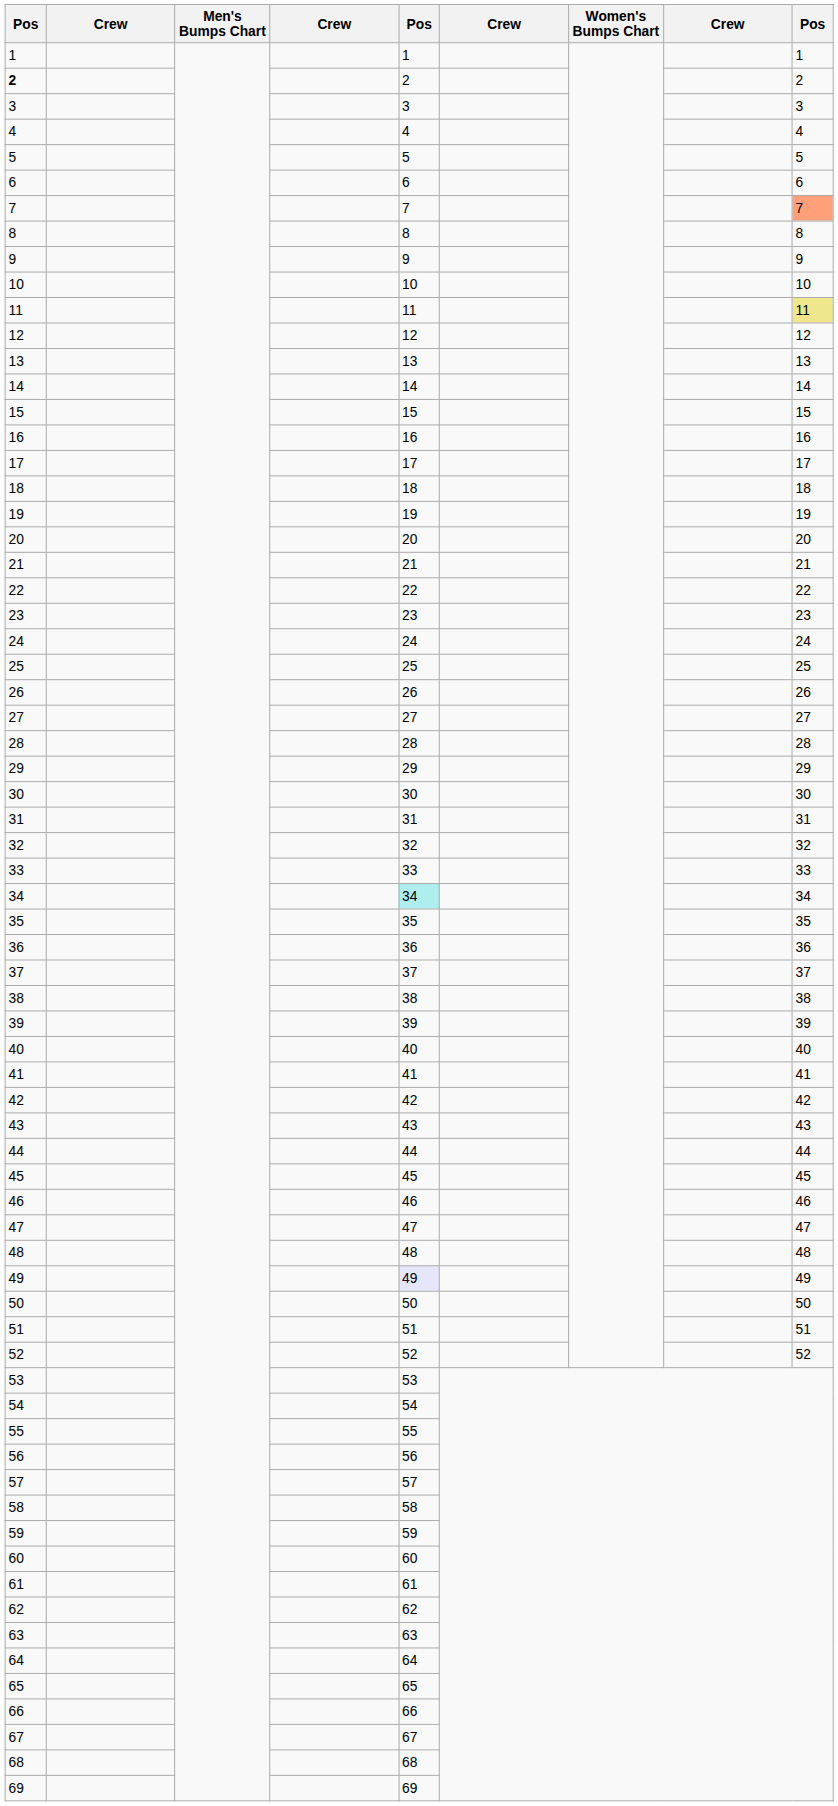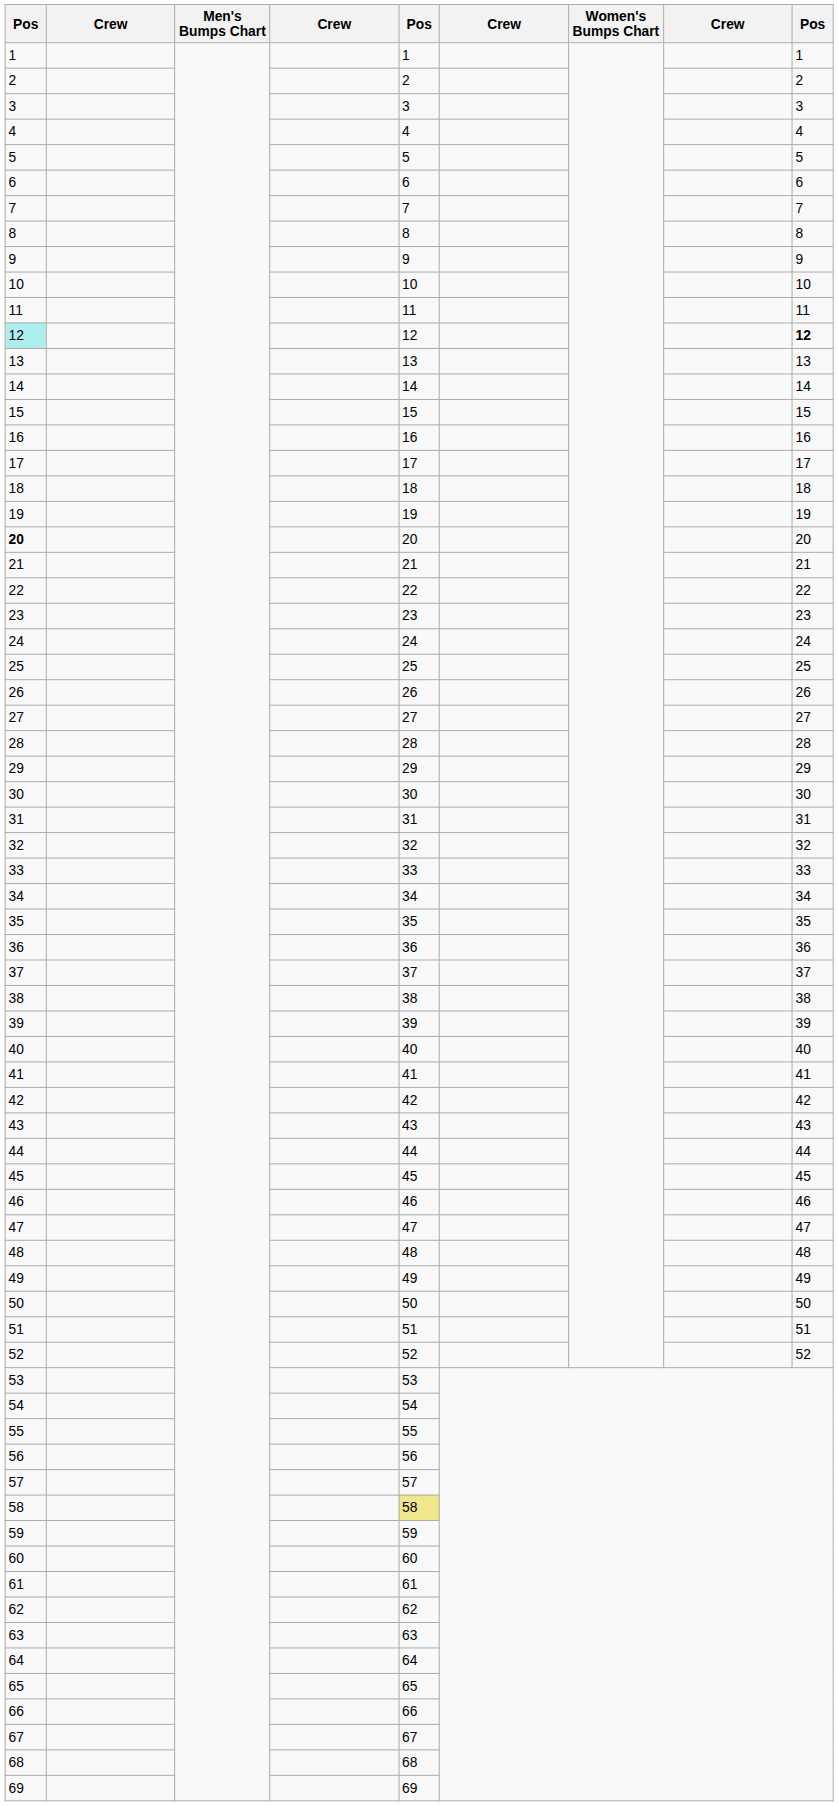row 3 | column 1: bold -> normal
row 8 | column 9: lightsalmon background -> no background
row 12 | column 9: khaki background -> no background
row 13 | column 1: no background -> paleturquoise background
row 13 | column 9: normal -> bold
row 21 | column 1: normal -> bold
row 35 | column 5: paleturquoise background -> no background
row 50 | column 5: lavender background -> no background
row 59 | column 5: no background -> khaki background
